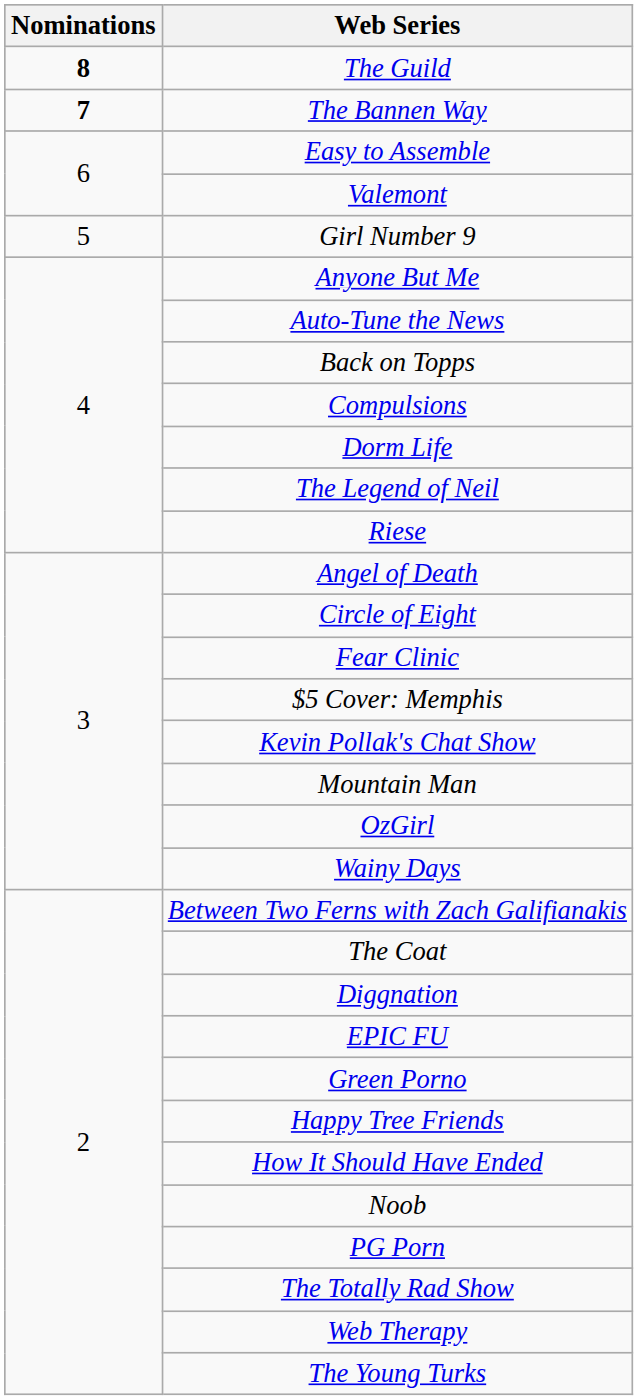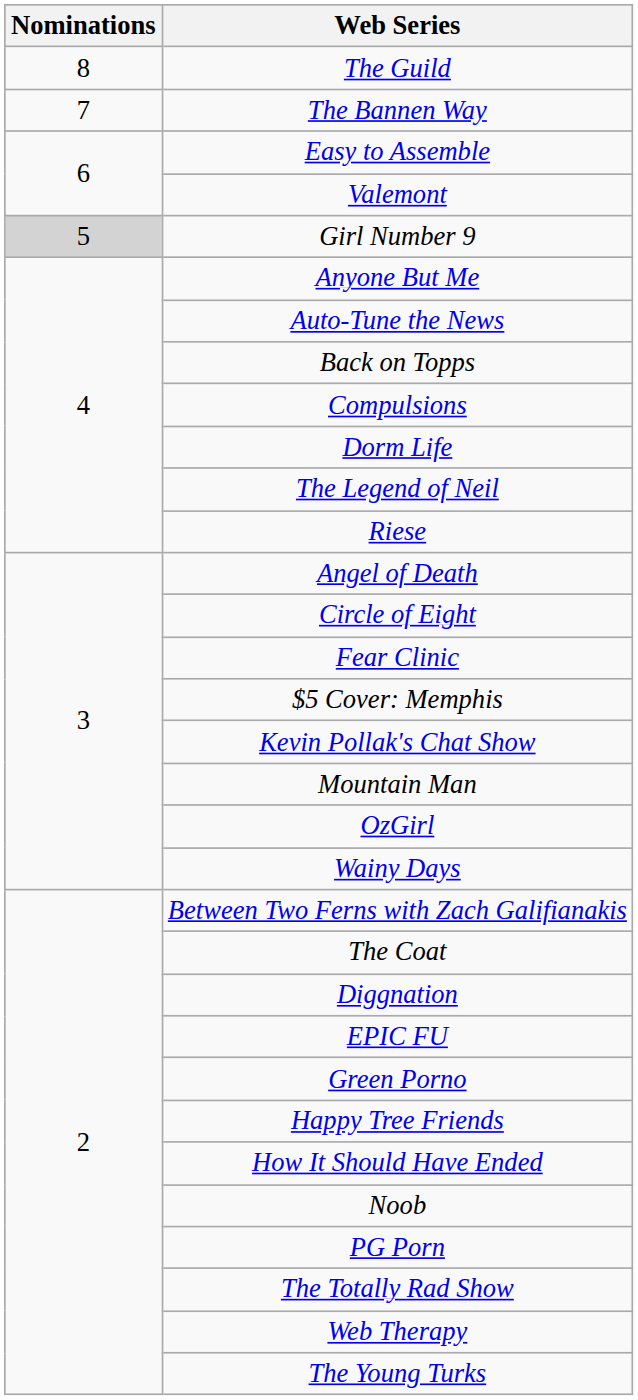The Guild | Nominations: bold -> normal
The Bannen Way | Nominations: bold -> normal
Girl Number 9 | Nominations: no background -> lightgrey background
